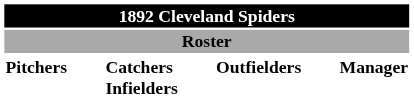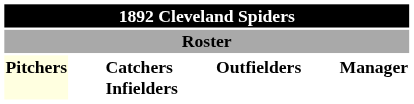Pitchers | column 1: no background -> lightyellow background
